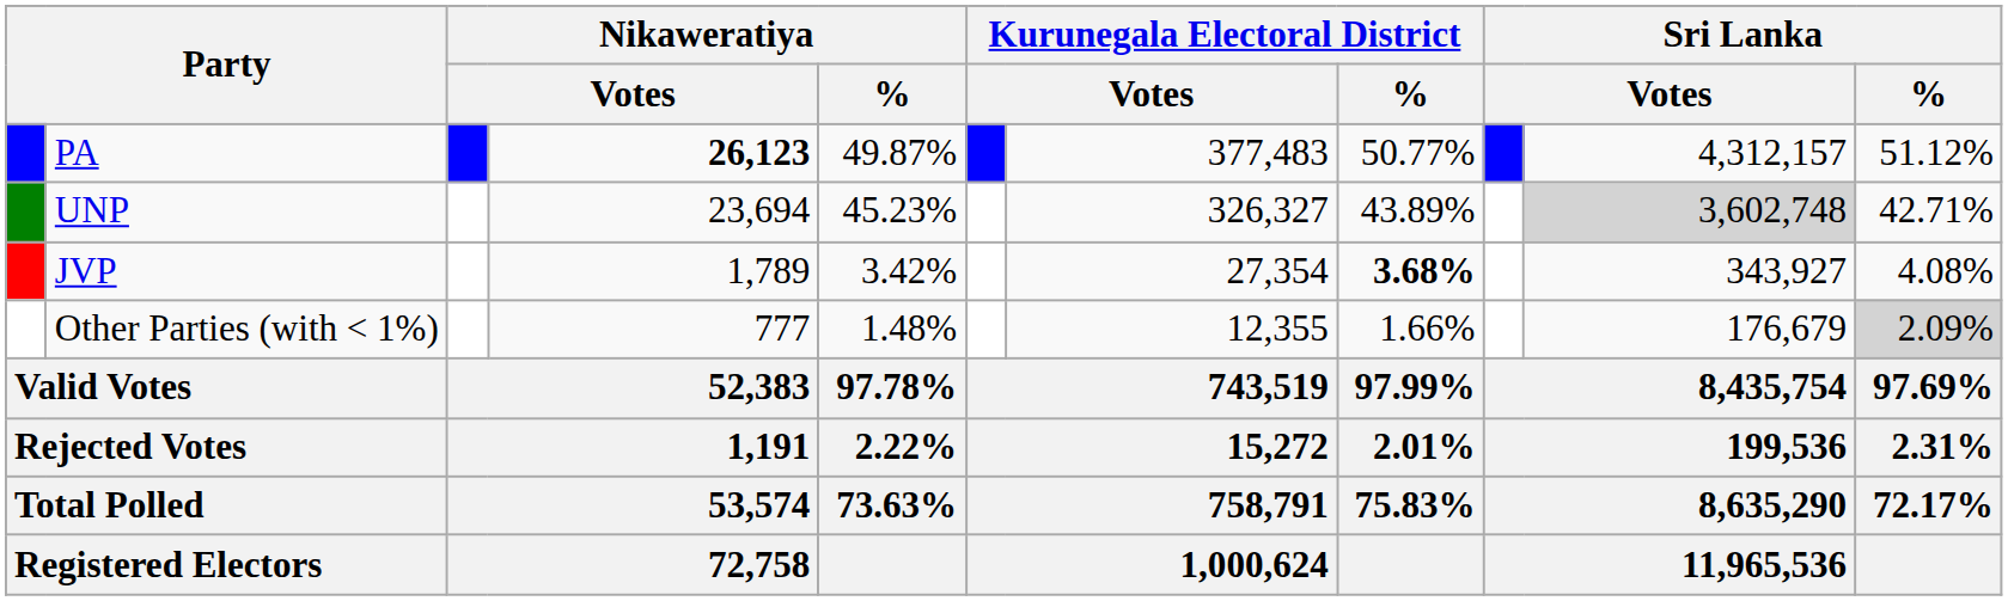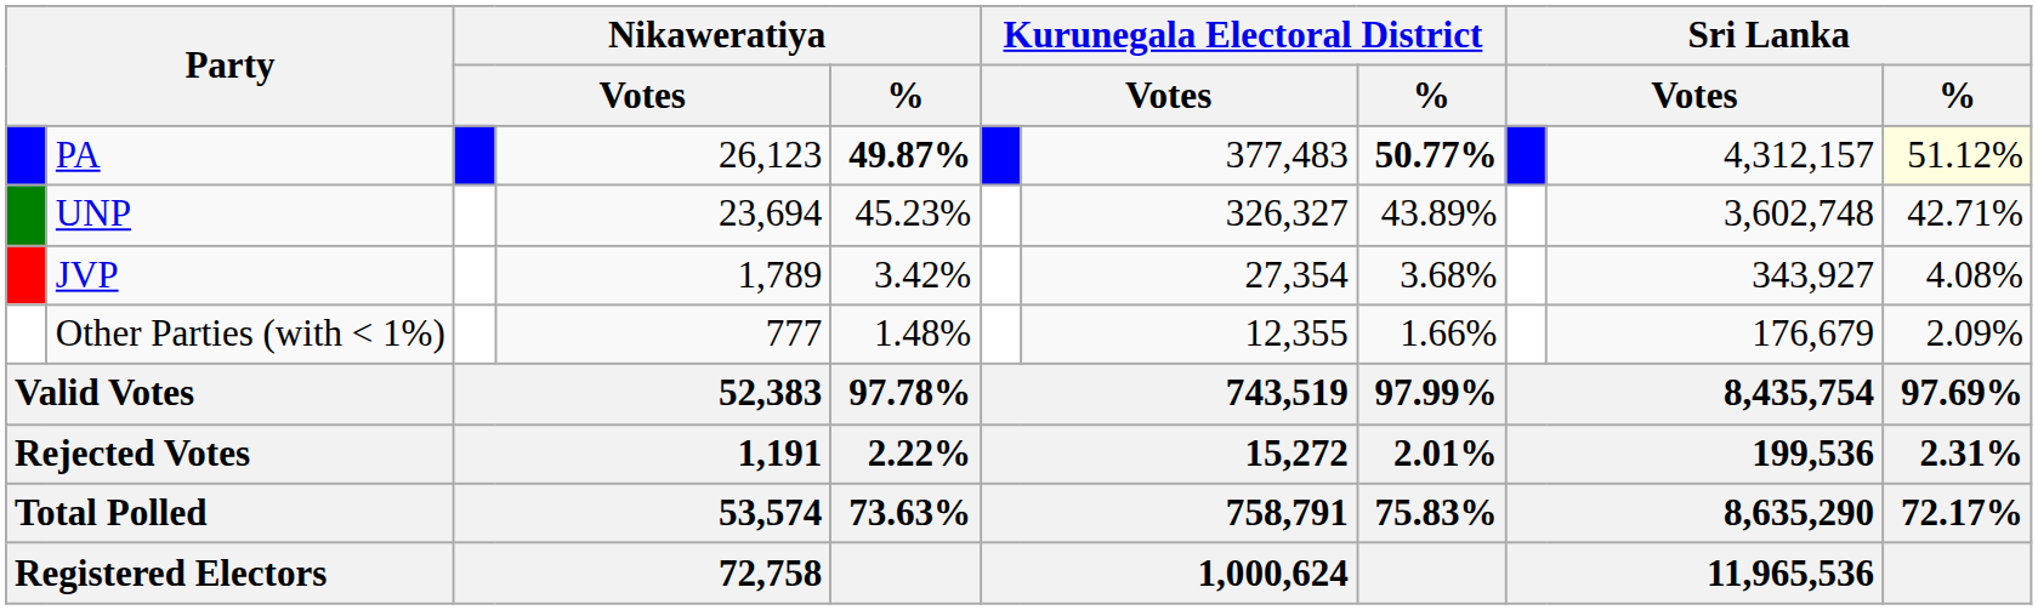PA | column 4: bold -> normal
PA | Nikaweratiya / %: normal -> bold
PA | Kurunegala Electoral District / %: normal -> bold
PA | Sri Lanka / %: no background -> lightyellow background
UNP | column 10: lightgrey background -> no background
JVP | Kurunegala Electoral District / %: bold -> normal
Other Parties (with < 1%) | Sri Lanka / %: lightgrey background -> no background
